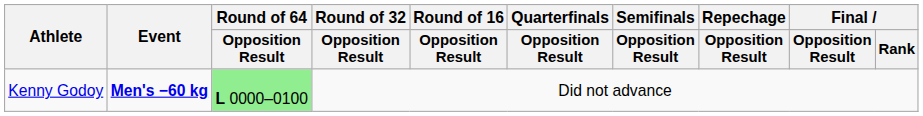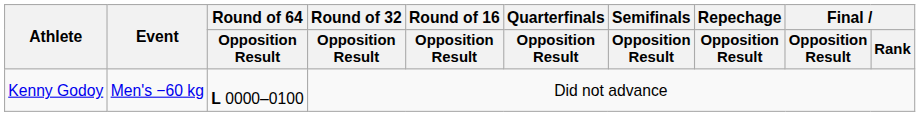Kenny Godoy | Event: bold -> normal
Kenny Godoy | Round of 64 / Opposition Result: lightgreen background -> no background
